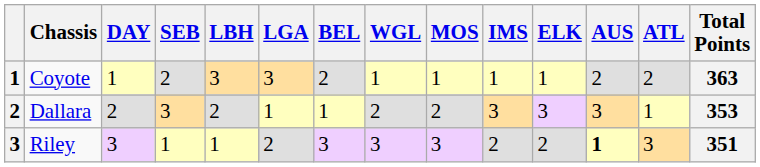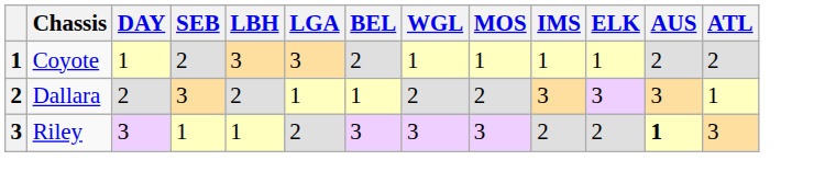- column: Total Points | 363 | 353 | 351
